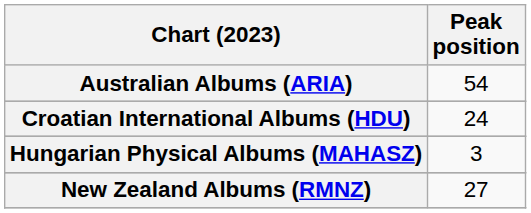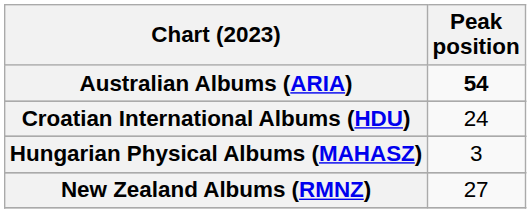Australian Albums (ARIA) | Peak position: normal -> bold
